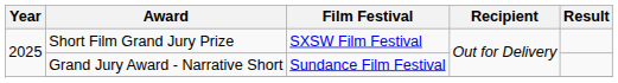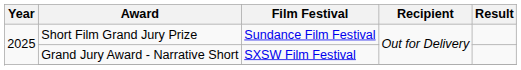Short Film Grand Jury Prize | Film Festival: SXSW Film Festival -> Sundance Film Festival
Grand Jury Award - Narrative Short | Film Festival: Sundance Film Festival -> SXSW Film Festival
